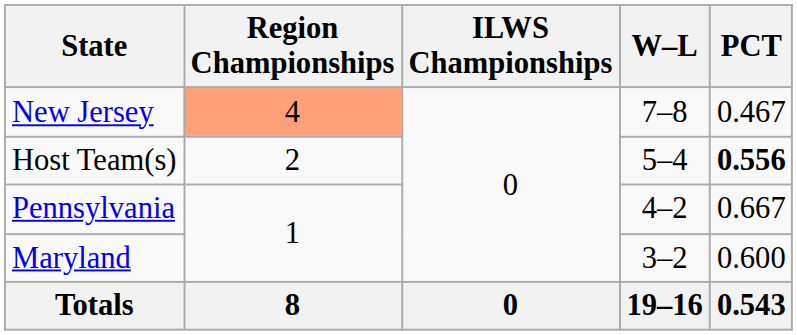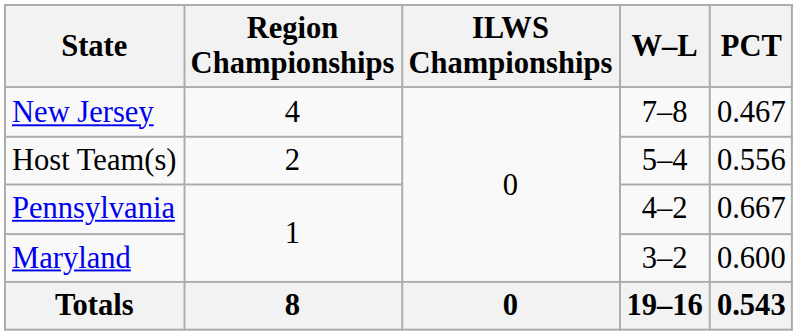New Jersey | Region Championships: lightsalmon background -> no background
Host Team(s) | PCT: bold -> normal
